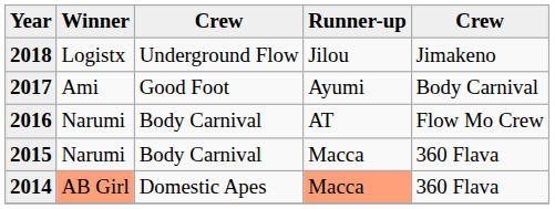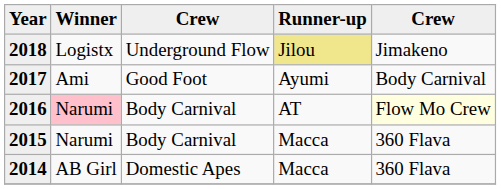2018 | Runner-up: no background -> khaki background
2016 | Winner: no background -> pink background
2016 | column 5: no background -> lightyellow background
2014 | Winner: lightsalmon background -> no background
2014 | Runner-up: lightsalmon background -> no background
